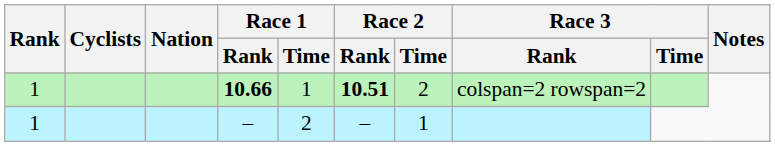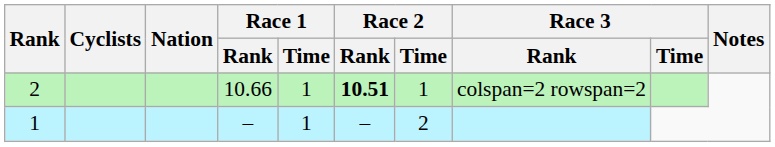row 3 | Rank: 1 -> 2
row 3 | Race 1 / Rank: bold -> normal
row 3 | Race 2 / Time: 2 -> 1
row 4 | Race 1 / Time: 2 -> 1
row 4 | Race 2 / Time: 1 -> 2
